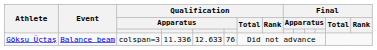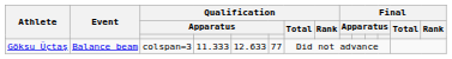Göksu Üçtaş | column 4: 11.336 -> 11.333
Göksu Üçtaş | column 6: 76 -> 77
